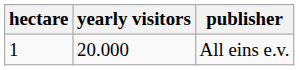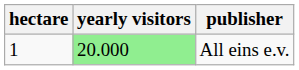row 2 | yearly visitors: no background -> lightgreen background
